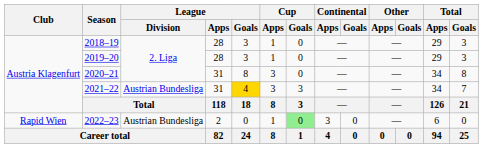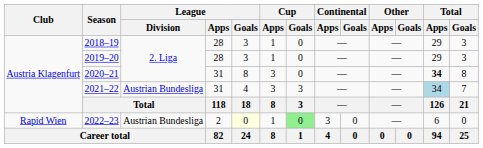2020–21 | Total / Apps: normal -> bold
2021–22 | League / Goals: gold background -> no background
2021–22 | Total / Apps: no background -> lightblue background
2022–23 | League / Goals: no background -> lightyellow background
